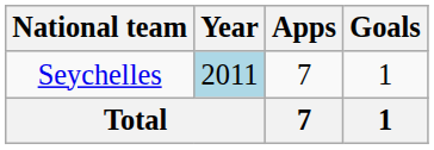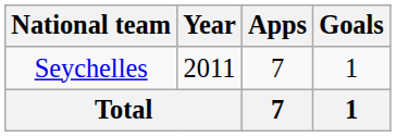Seychelles | Year: lightblue background -> no background
